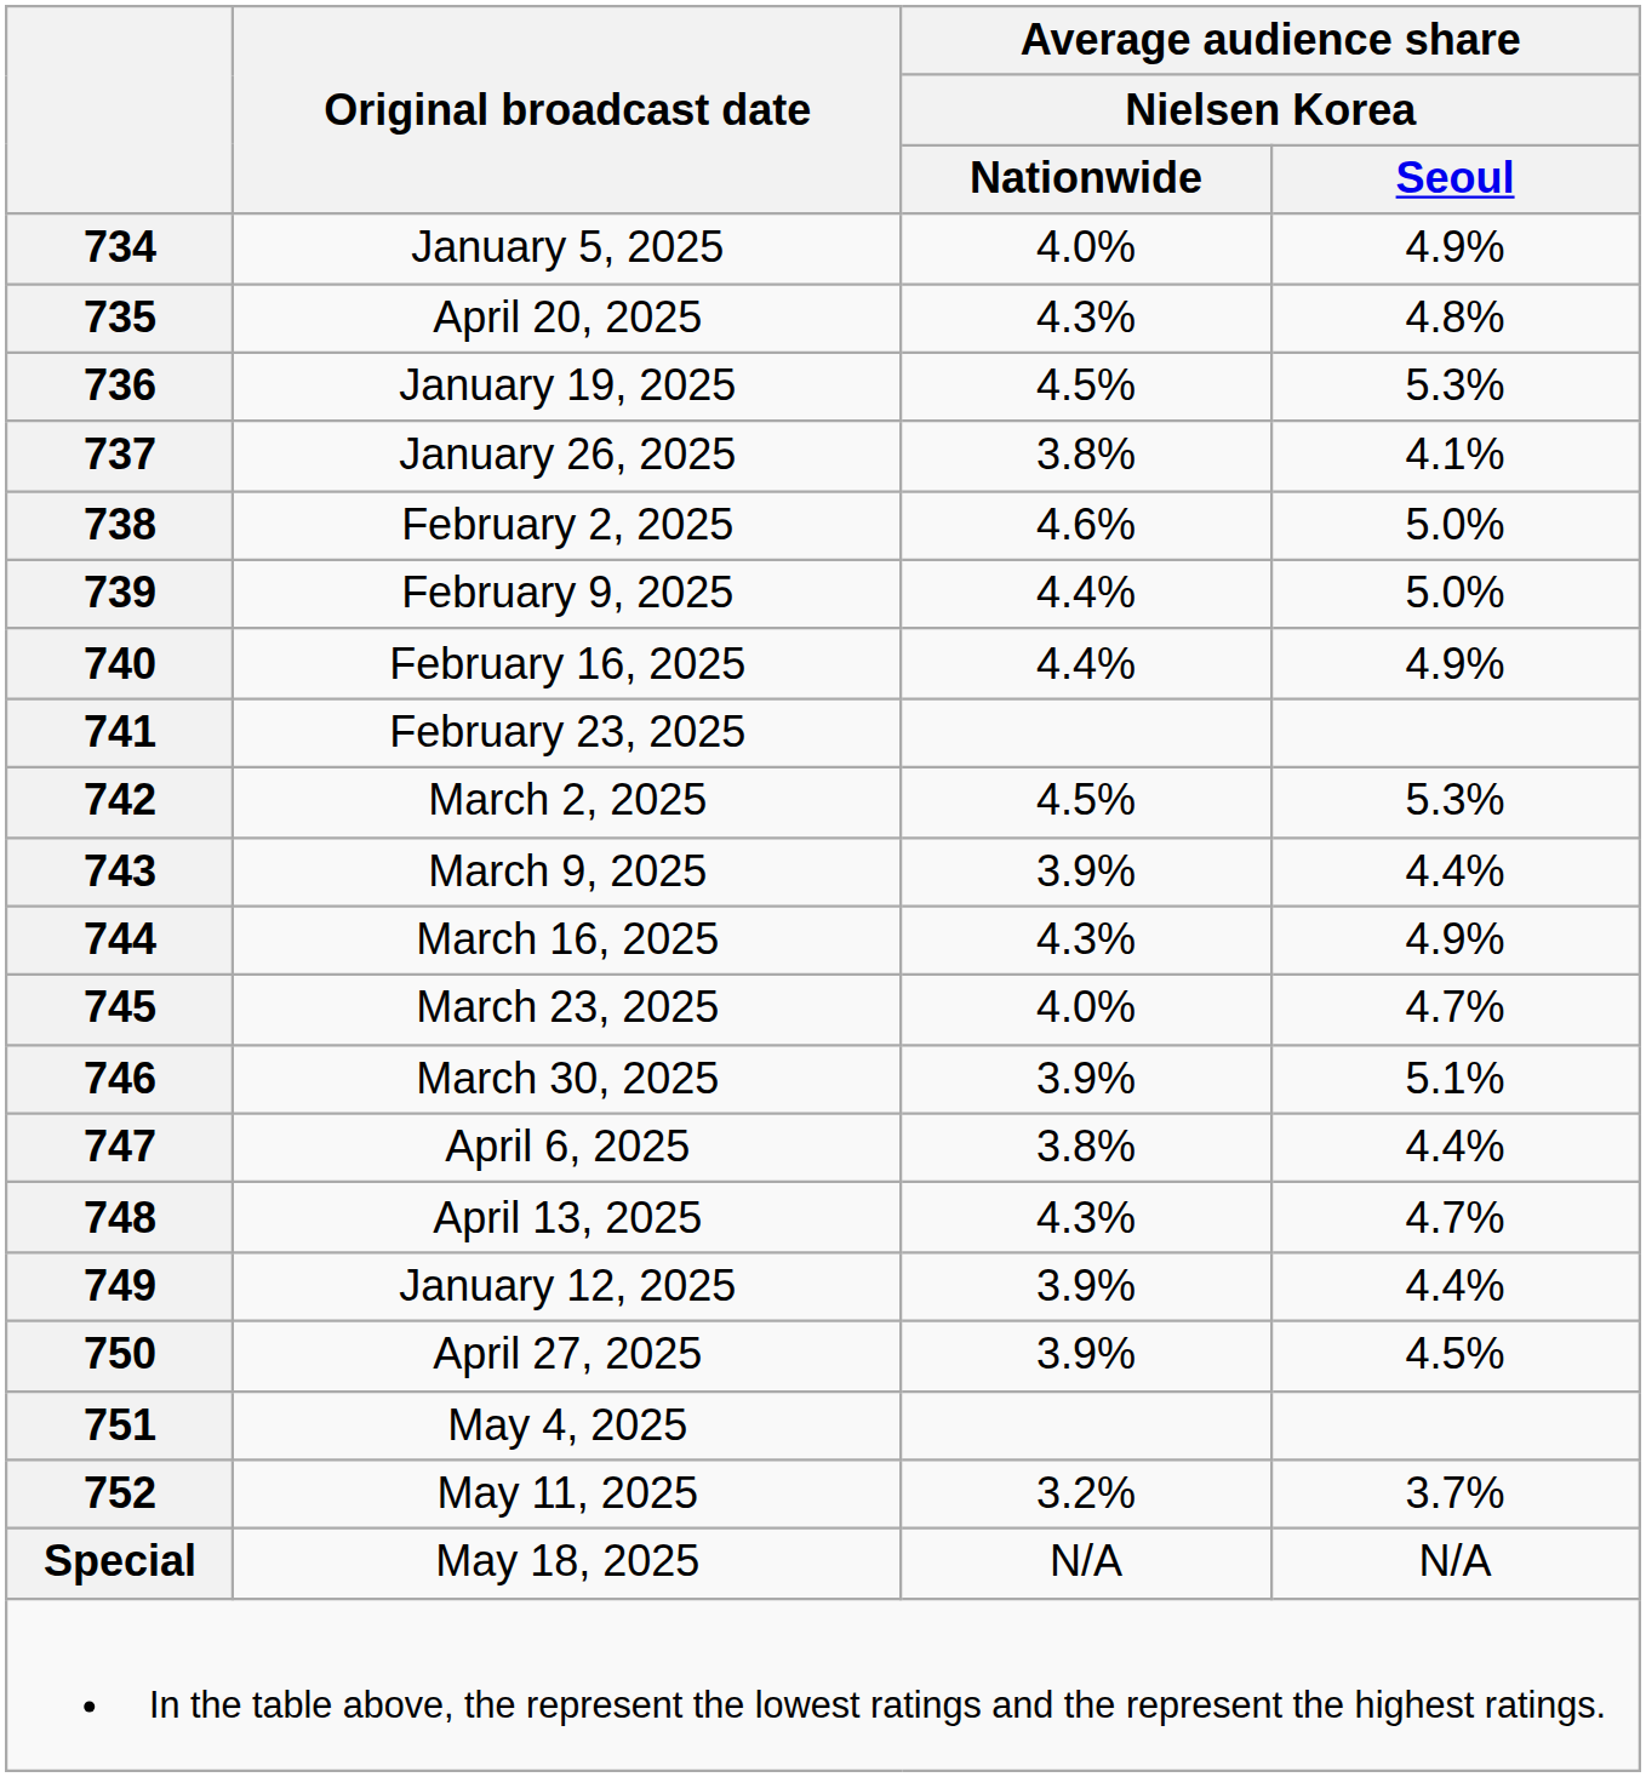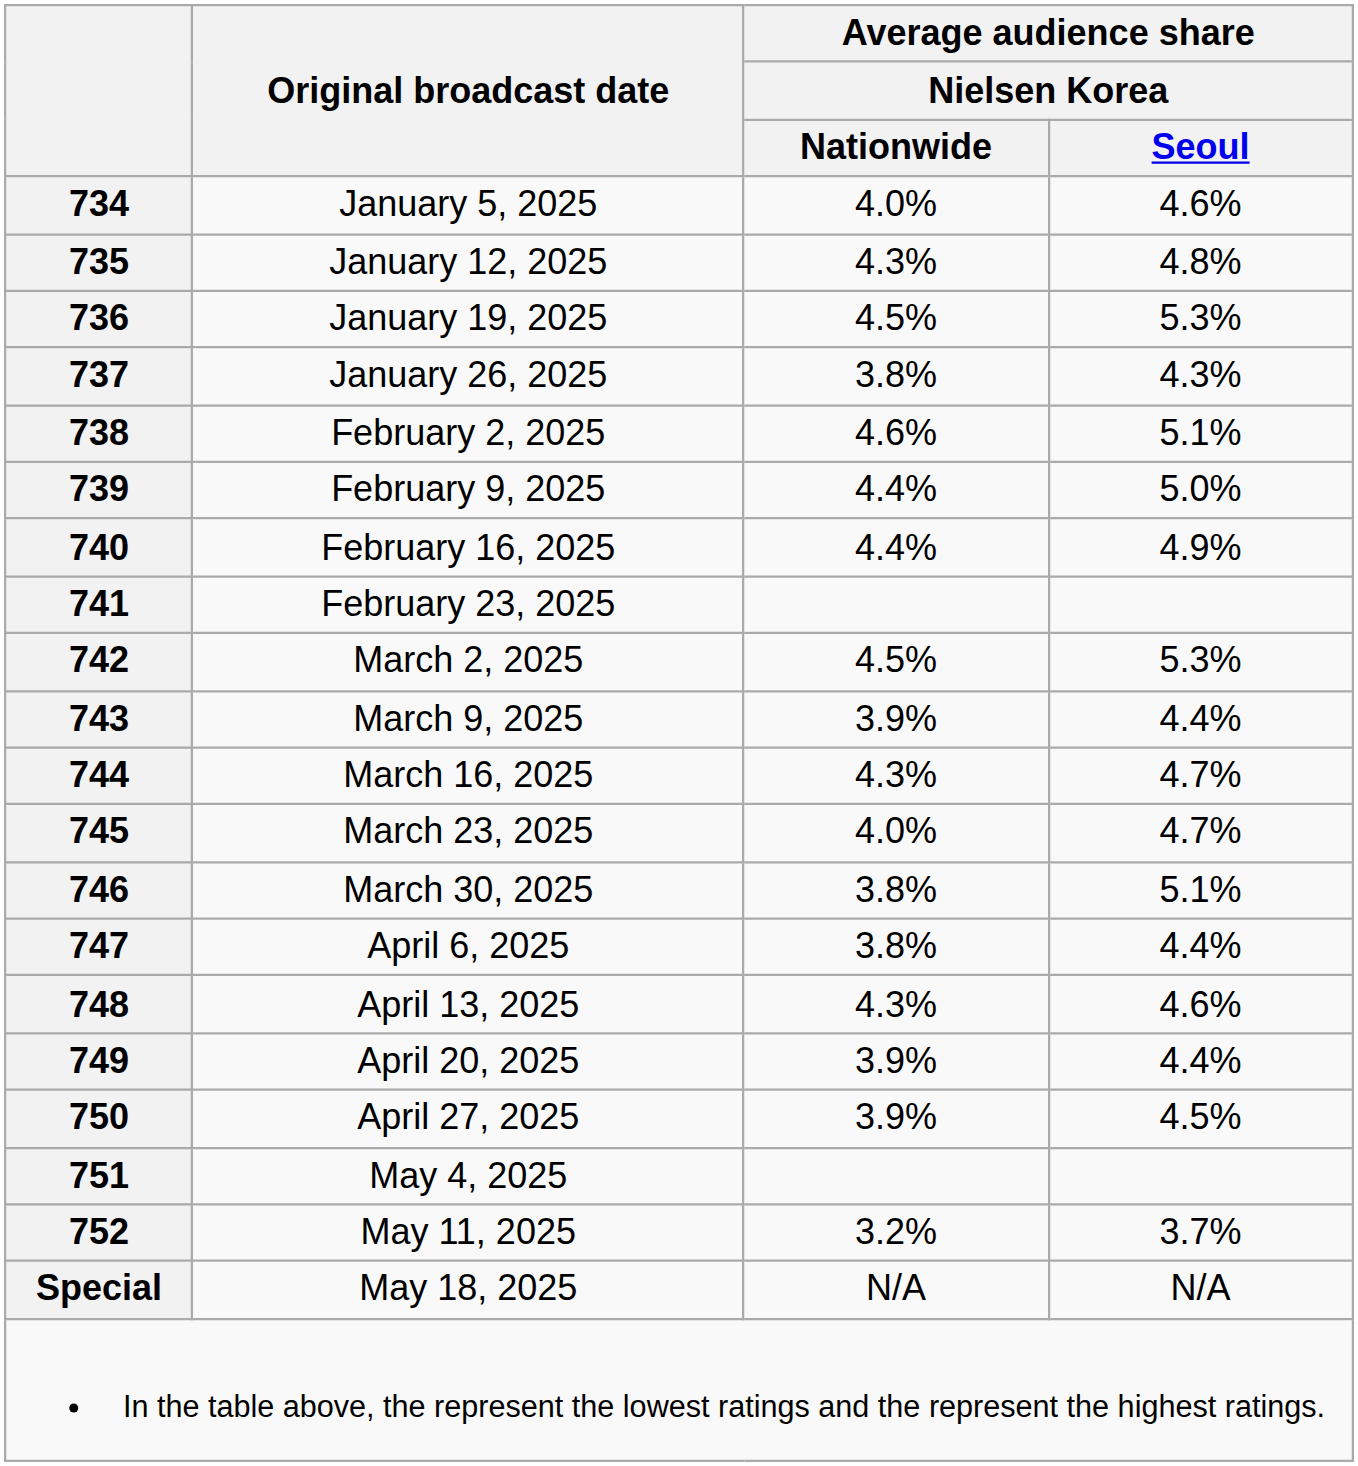734 | Average audience share / Nielsen Korea / Seoul: 4.9% -> 4.6%
735 | Original broadcast date: April 20, 2025 -> January 12, 2025
737 | Average audience share / Nielsen Korea / Seoul: 4.1% -> 4.3%
738 | Average audience share / Nielsen Korea / Seoul: 5.0% -> 5.1%
744 | Average audience share / Nielsen Korea / Seoul: 4.9% -> 4.7%
746 | Average audience share / Nielsen Korea / Nationwide: 3.9% -> 3.8%
748 | Average audience share / Nielsen Korea / Seoul: 4.7% -> 4.6%
749 | Original broadcast date: January 12, 2025 -> April 20, 2025
